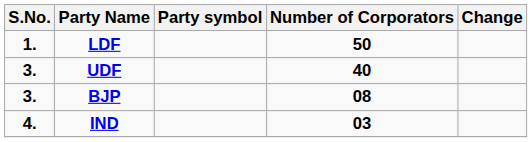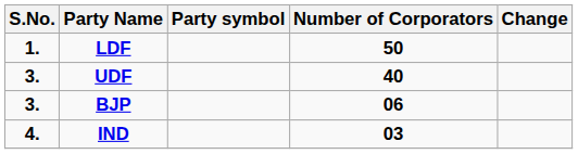BJP | Number of Corporators: 08 -> 06
